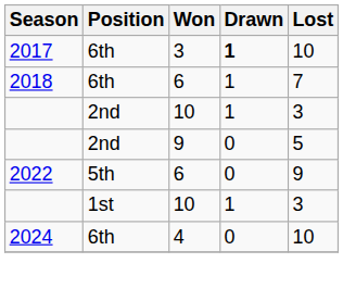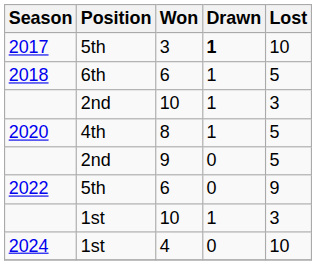2017 | Position: 6th -> 5th
2018 | Lost: 7 -> 5
+ row: 2020 | 4th | 8 | 1 | 5
2024 | Position: 6th -> 1st
